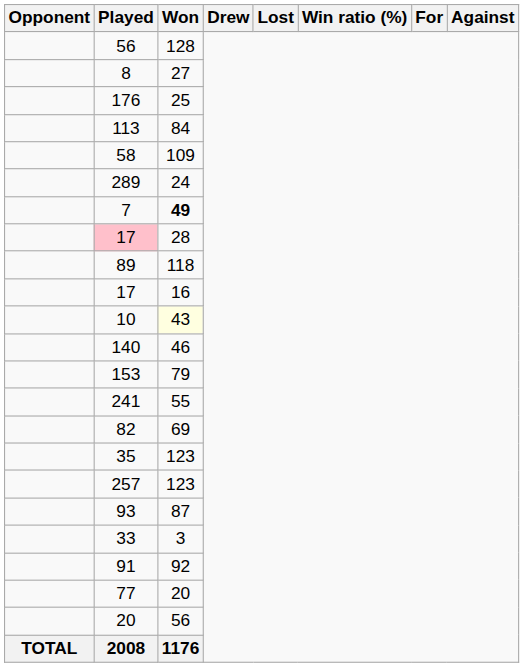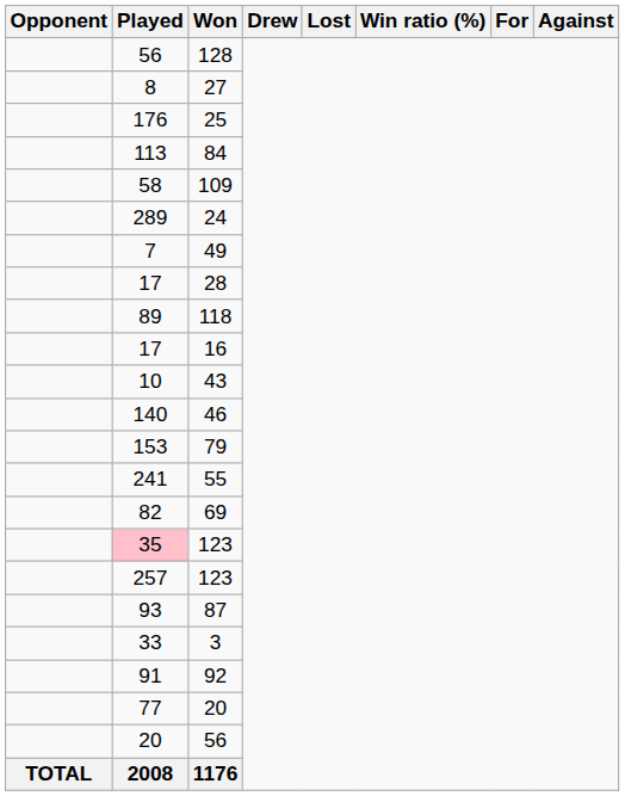7 | Won: bold -> normal
17 / 28 | Played: pink background -> no background
10 | Won: lightyellow background -> no background
35 | Played: no background -> pink background
